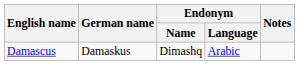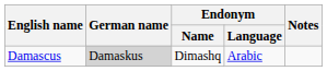Damascus | German name: no background -> lightgrey background
